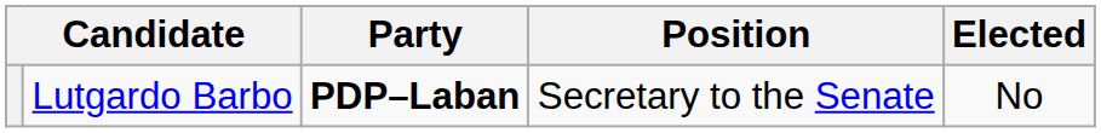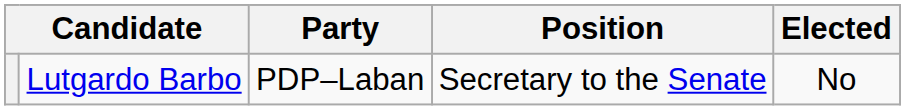Lutgardo Barbo | Party: bold -> normal
